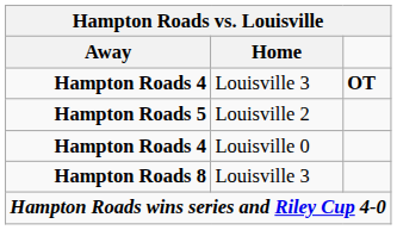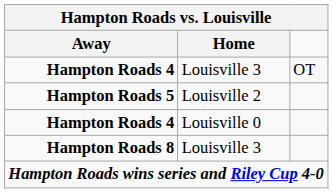Hampton Roads 4 / Louisville 3 | column 3: bold -> normal
